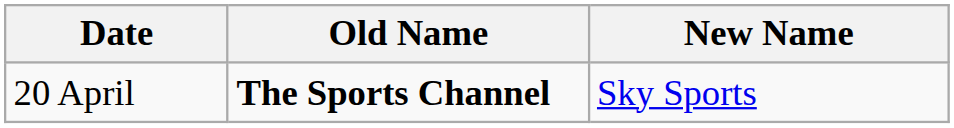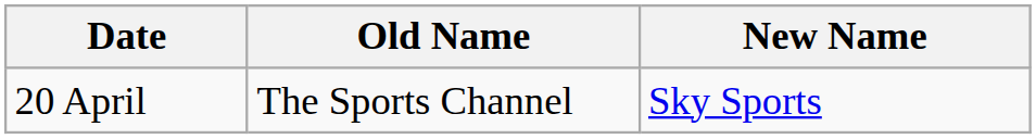20 April | Old Name: bold -> normal
